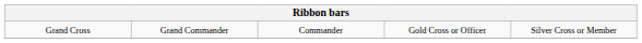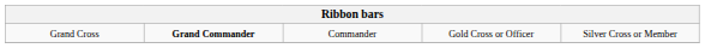Grand Cross | column 2: normal -> bold
